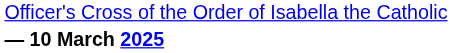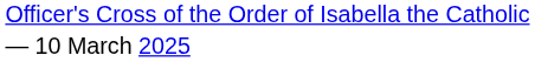— 10 March 2025 | column 1: bold -> normal
